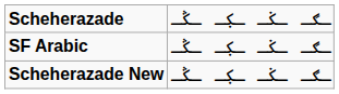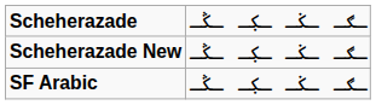rows swapped: Scheherazade New <-> SF Arabic
